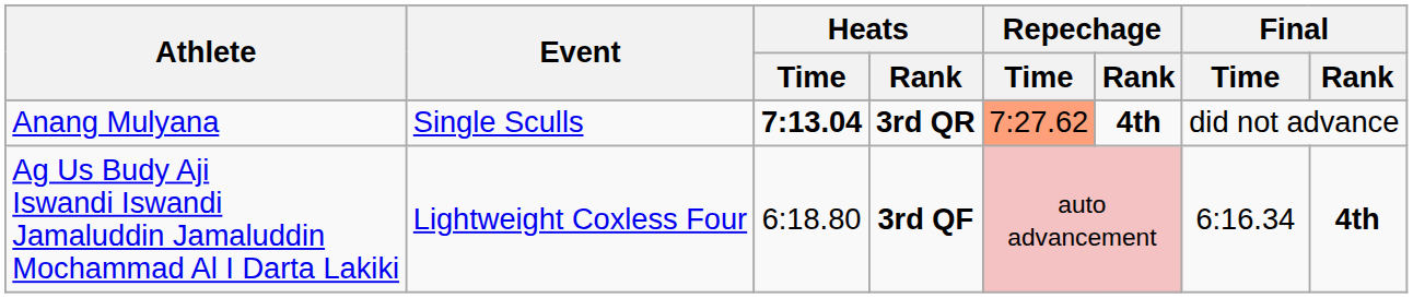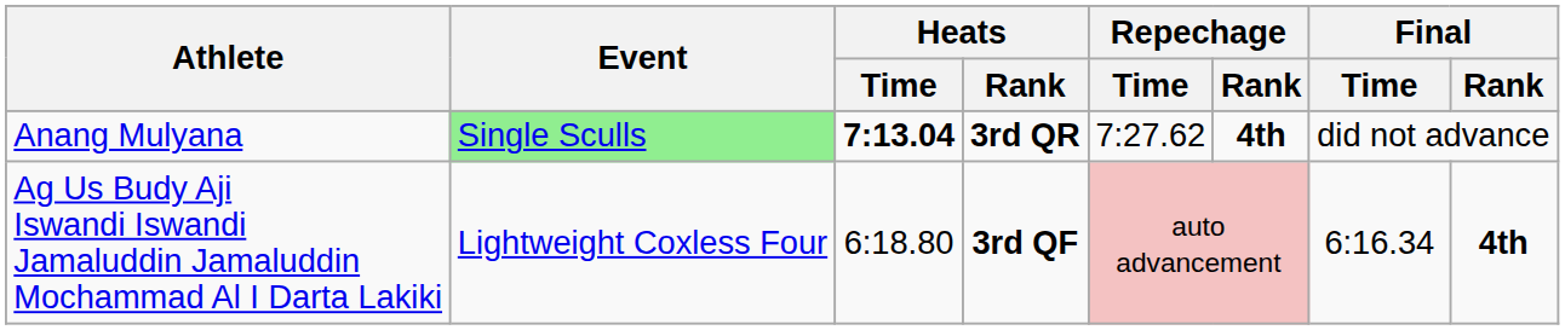Anang Mulyana | Event: no background -> lightgreen background
Anang Mulyana | Repechage / Time: lightsalmon background -> no background
